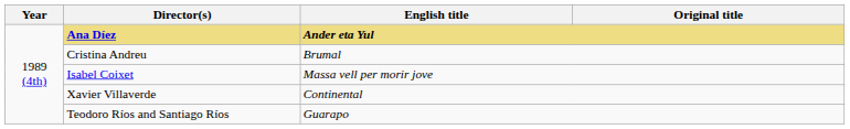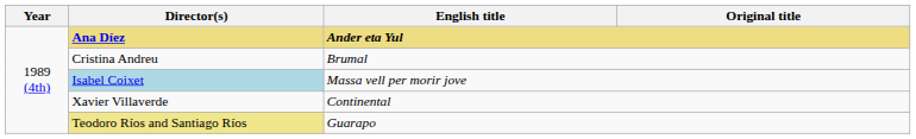Isabel Coixet | Director(s): no background -> lightblue background
Teodoro Ríos and Santiago Ríos | Director(s): no background -> khaki background
